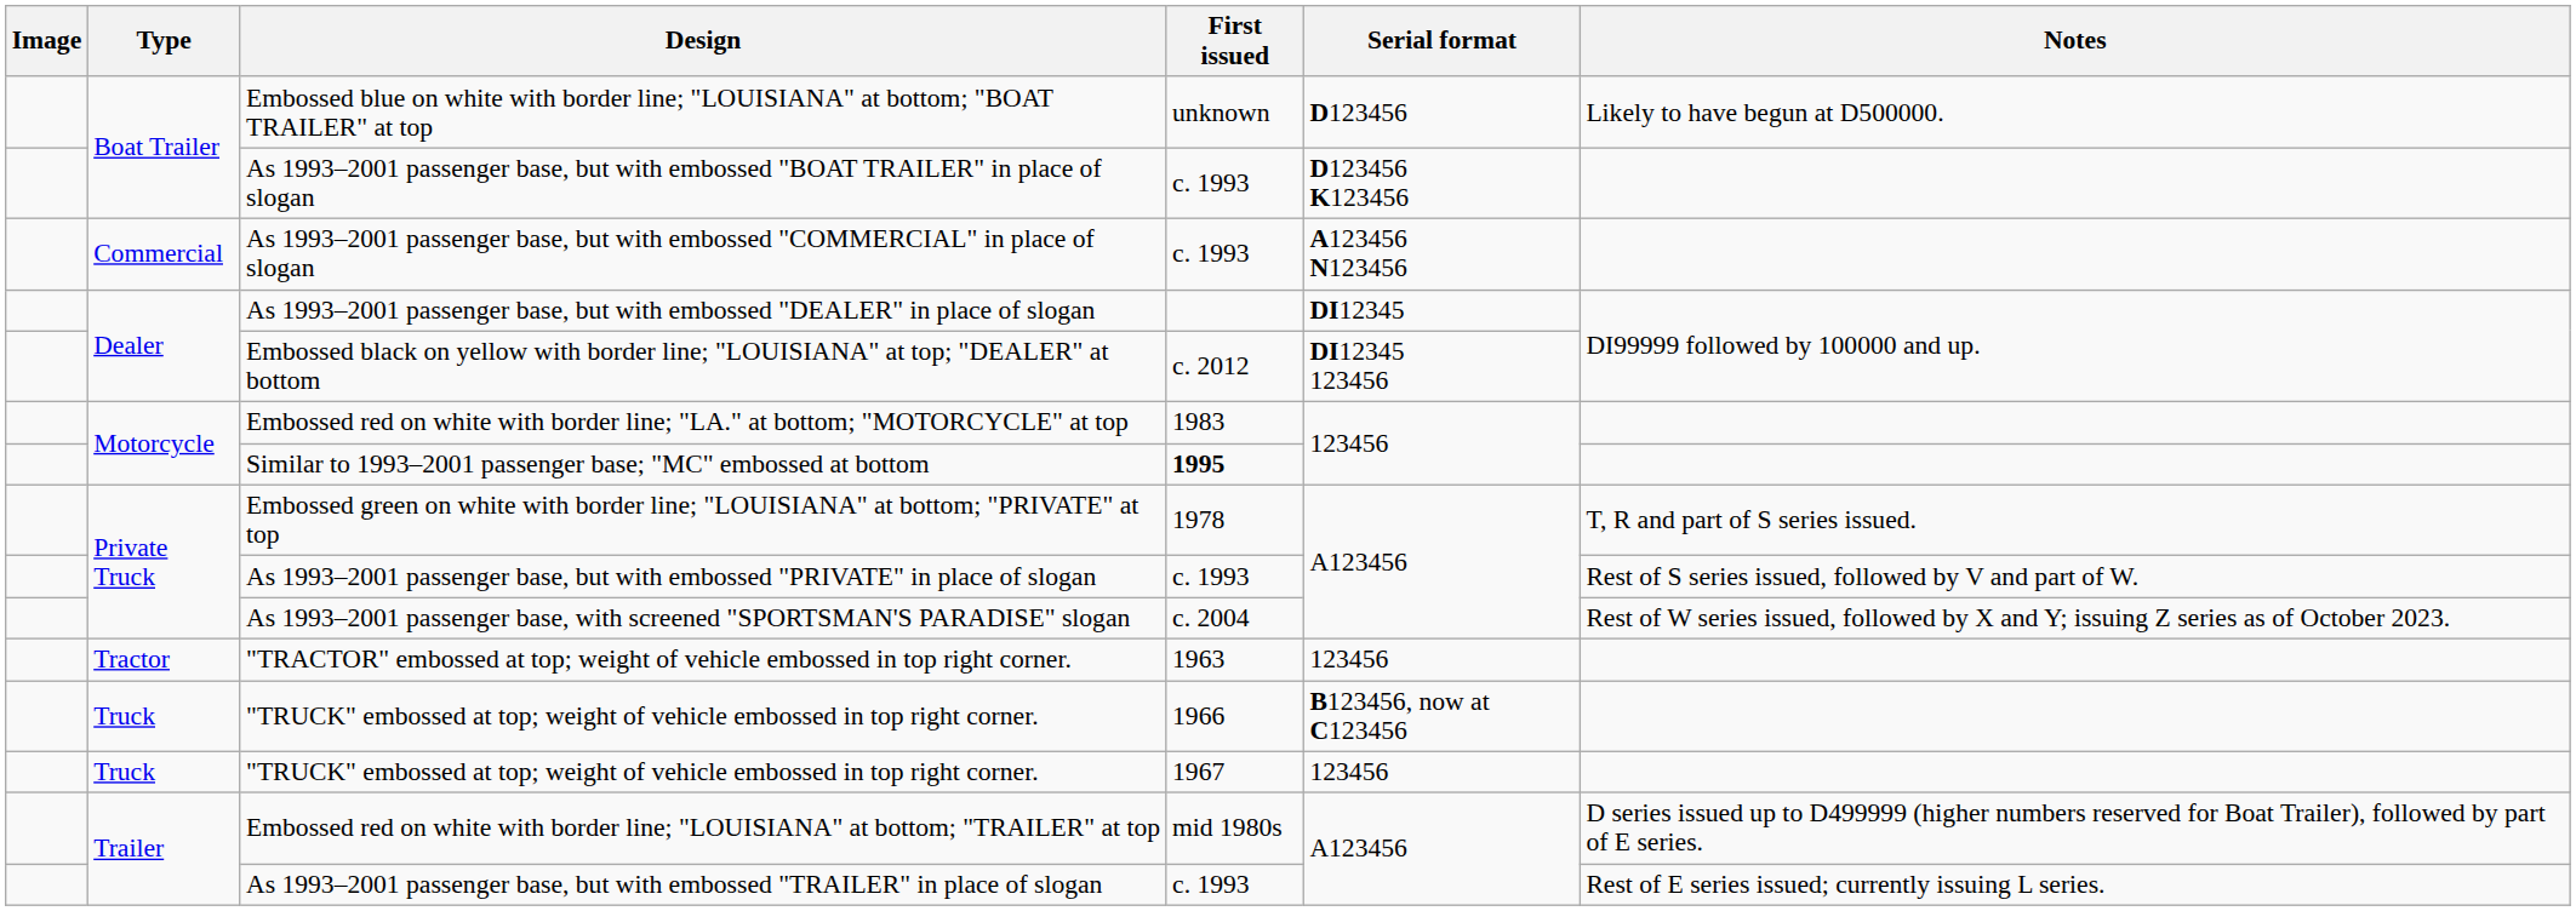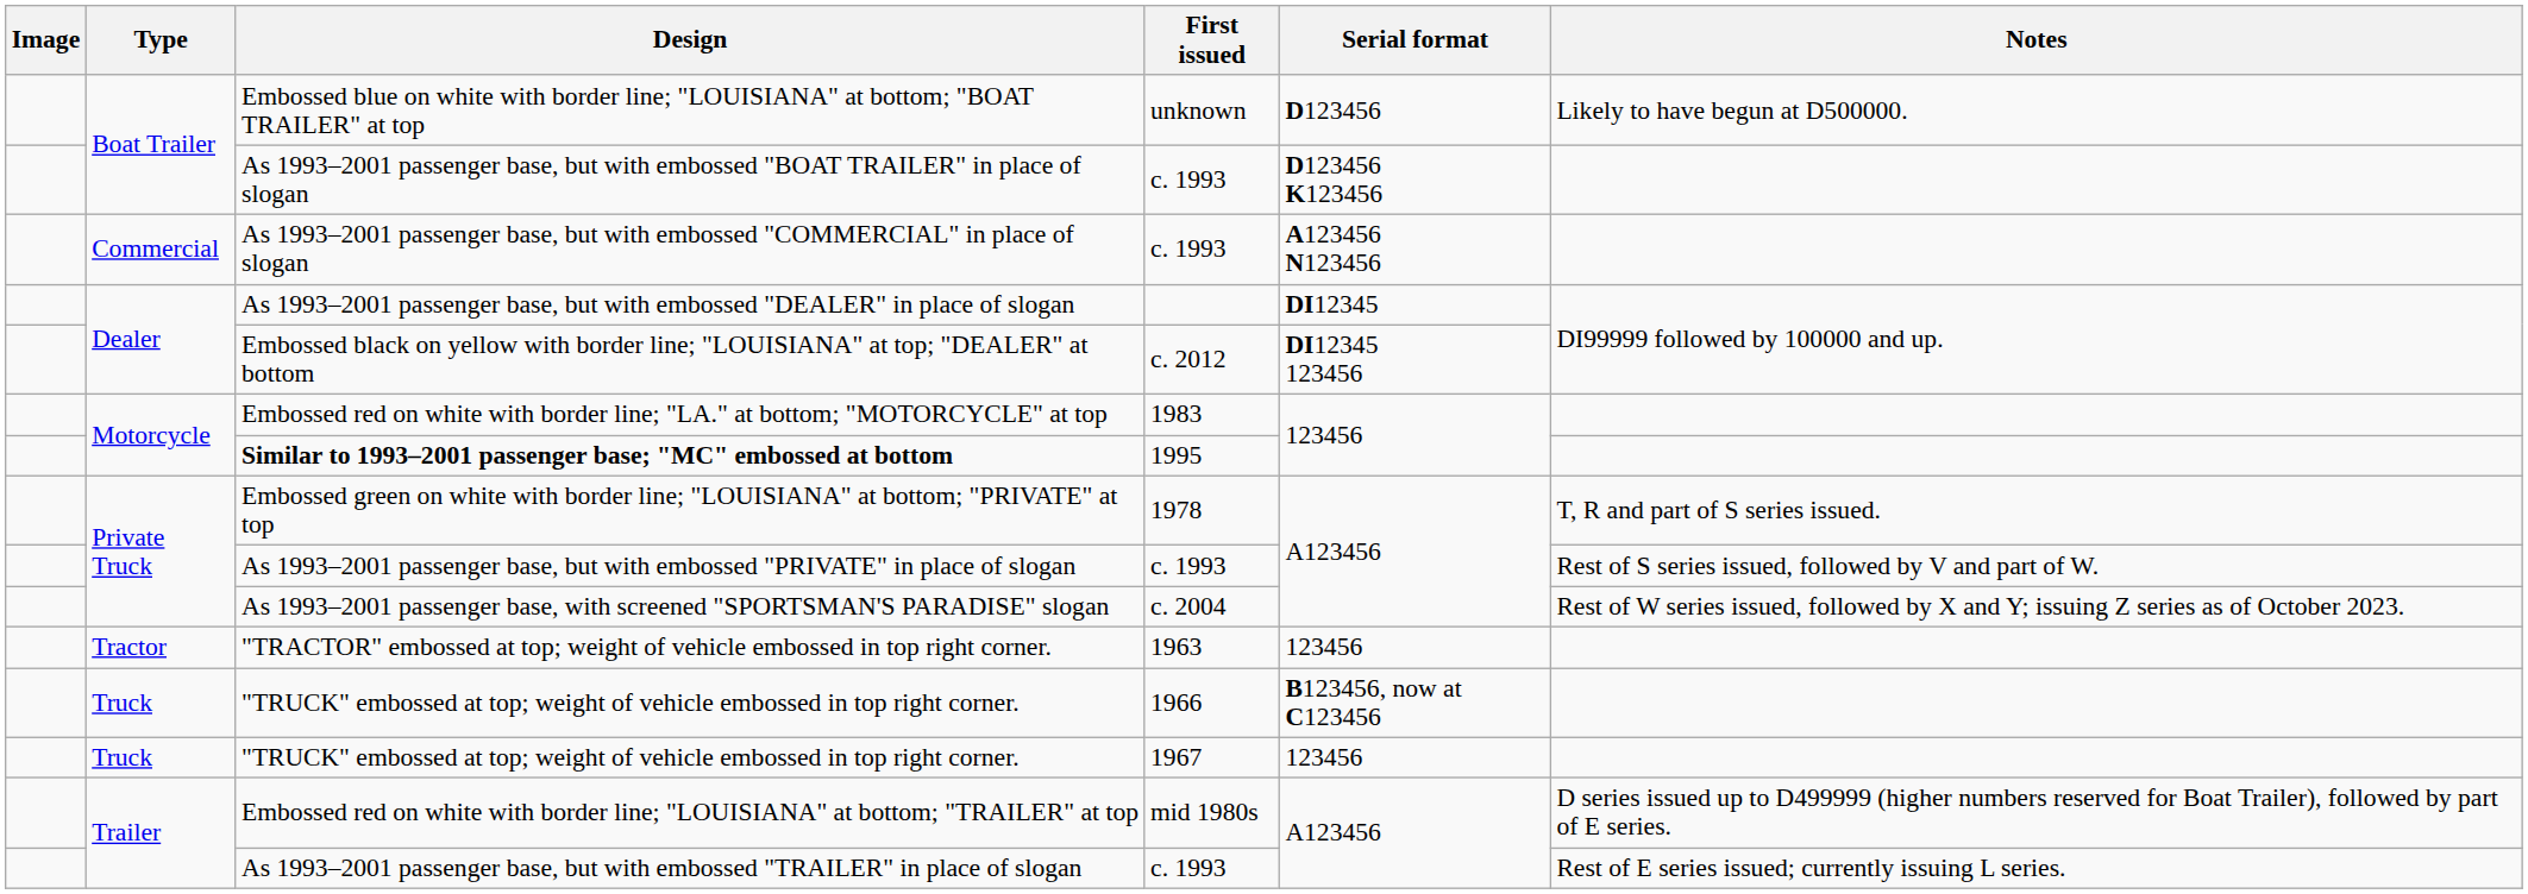Similar to 1993–2001 passenger base; "MC" embossed at bottom | Design: normal -> bold
Similar to 1993–2001 passenger base; "MC" embossed at bottom | First issued: bold -> normal
